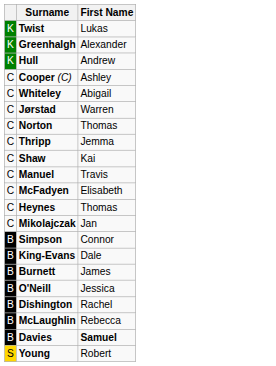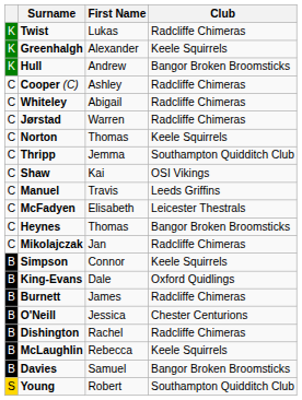+ column: Club | Radcliffe Chimeras | Keele Squirrels | Bangor Broken Broomsticks | Radcliffe Chimeras | Radcliffe Chimeras | Radcliffe Chimeras | Keele Squirrels | Southampton Quidditch Club | OSI Vikings | Leeds Griffins | Leicester Thestrals | Bangor Broken Broomsticks | Radcliffe Chimeras | Keele Squirrels | Oxford Quidlings | Radcliffe Chimeras | Chester Centurions | Radcliffe Chimeras | Keele Squirrels | Bangor Broken Broomsticks | Southampton Quidditch Club
Davies | First Name: bold -> normal
